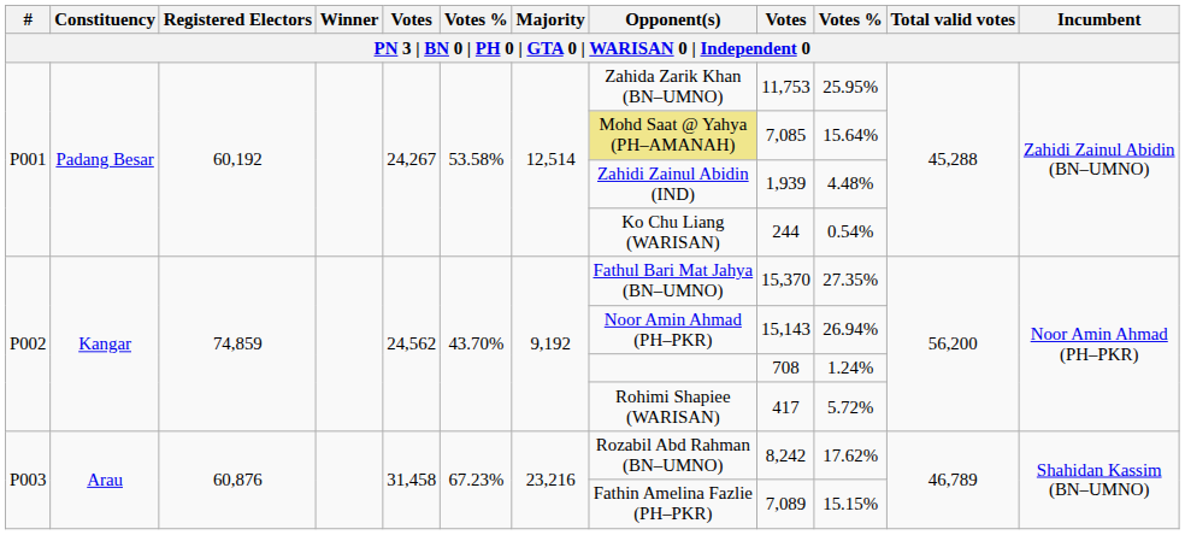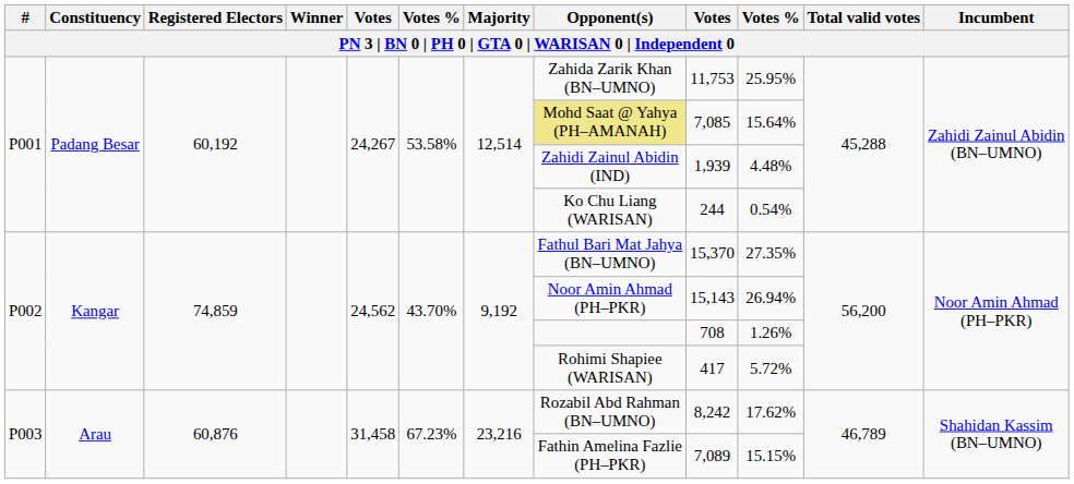row 9 | column 10: 1.24% -> 1.26%
